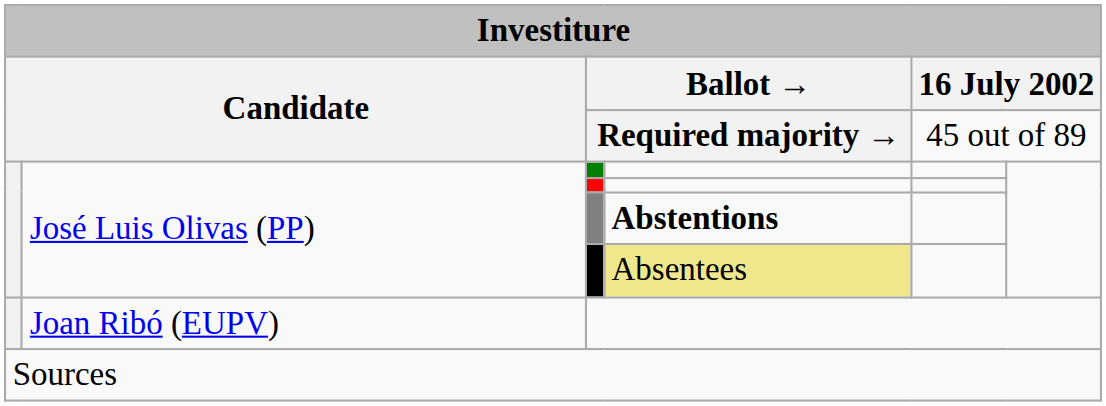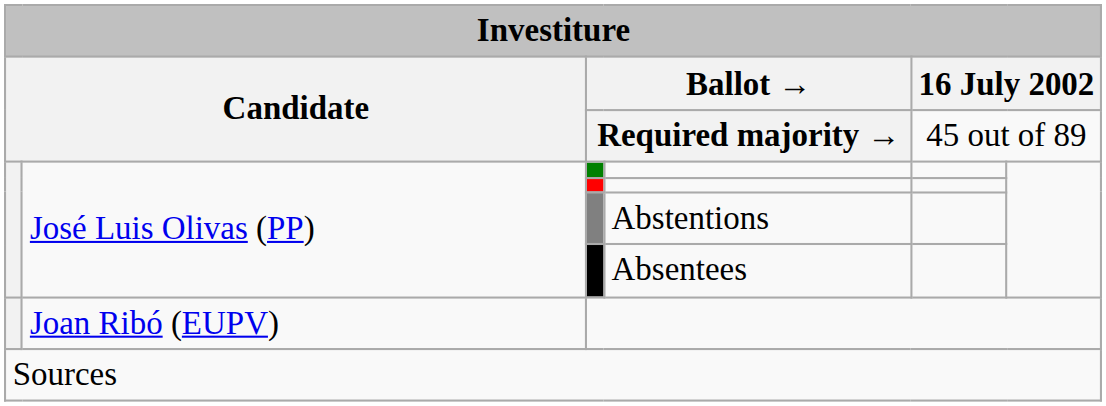Abstentions | column 4: bold -> normal
Absentees | column 4: khaki background -> no background
